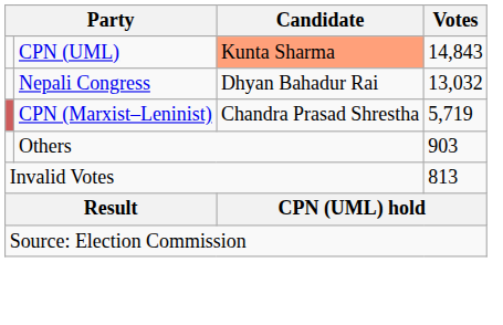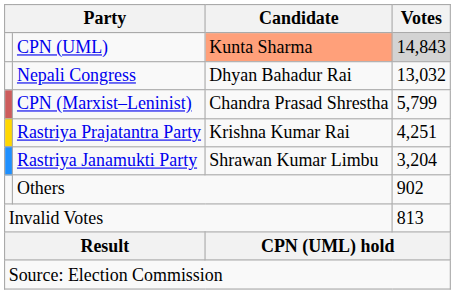CPN (UML) | Votes: no background -> lightgrey background
CPN (Marxist–Leninist) | Votes: 5,719 -> 5,799
+ row: Rastriya Prajatantra Party | Krishna Kumar Rai | 4,251
+ row: Rastriya Janamukti Party | Shrawan Kumar Limbu | 3,204
Others | Votes: 903 -> 902
